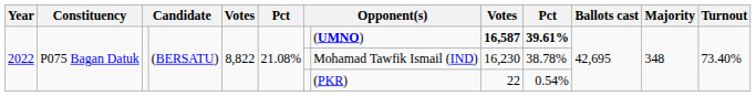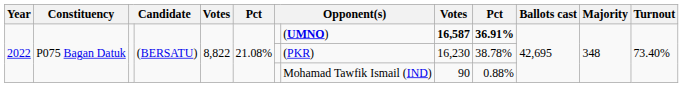row 2 | column 10: 39.61% -> 36.91%
row 3 | column 8: Mohamad Tawfik Ismail (IND) -> (PKR)
row 4 | column 8: (PKR) -> Mohamad Tawfik Ismail (IND)
row 4 | column 9: 22 -> 90
row 4 | column 10: 0.54% -> 0.88%
